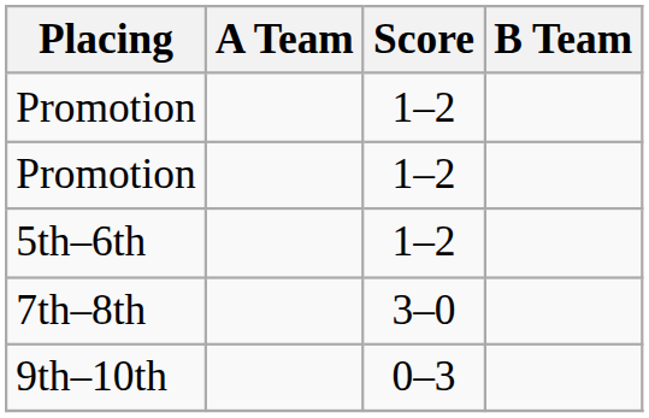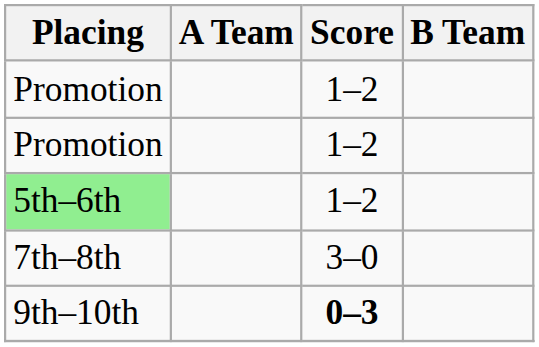5th–6th | Placing: no background -> lightgreen background
9th–10th | Score: normal -> bold
